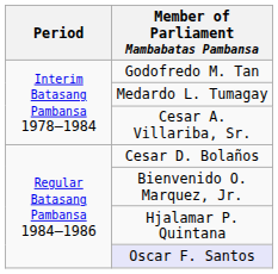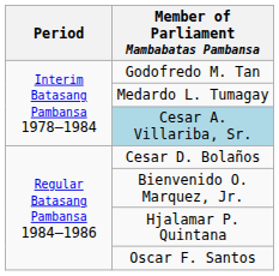Cesar A. Villariba, Sr. | Member of Parliament Mambabatas Pambansa: no background -> lightblue background
Oscar F. Santos | Member of Parliament Mambabatas Pambansa: lavender background -> no background
